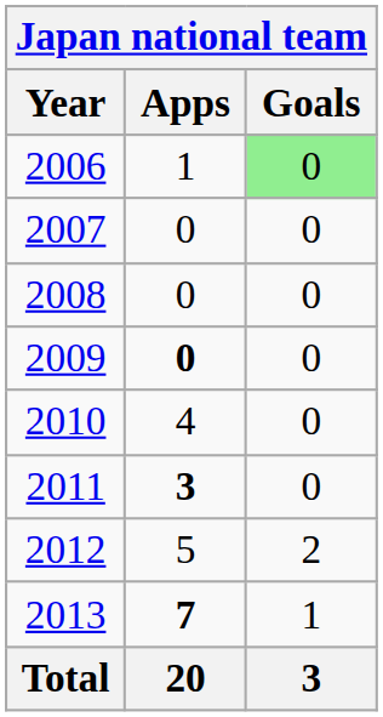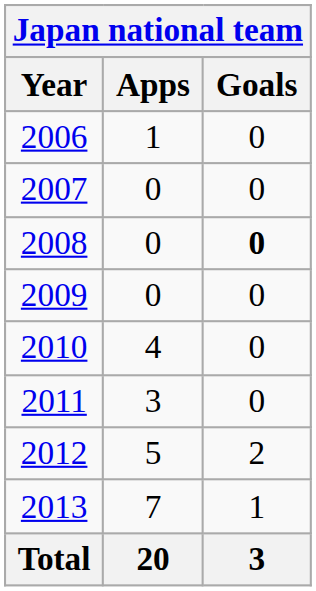2006 | Goals: lightgreen background -> no background
2008 | Goals: normal -> bold
2009 | Apps: bold -> normal
2011 | Apps: bold -> normal
2013 | Apps: bold -> normal
